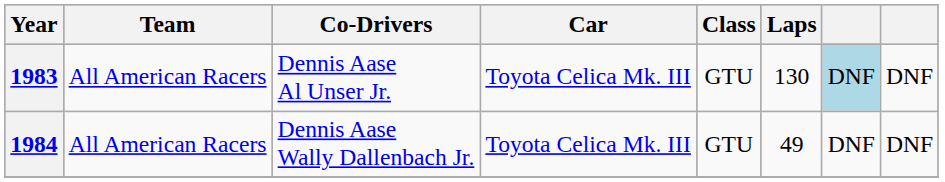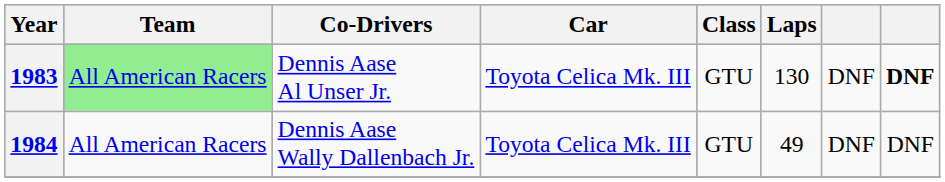row 2 | Team: no background -> lightgreen background
row 2 | column 7: lightblue background -> no background
row 2 | column 8: normal -> bold
